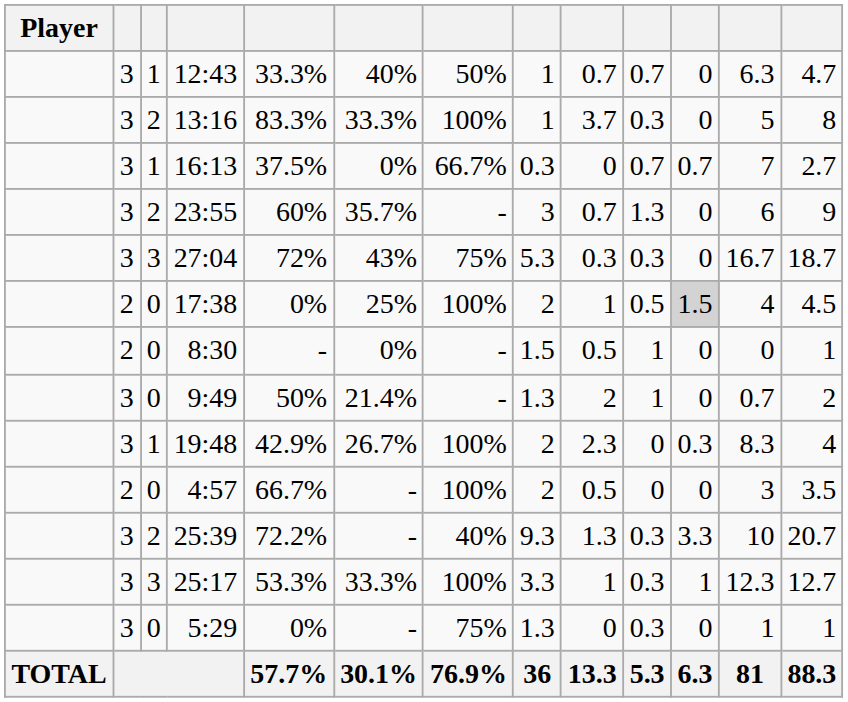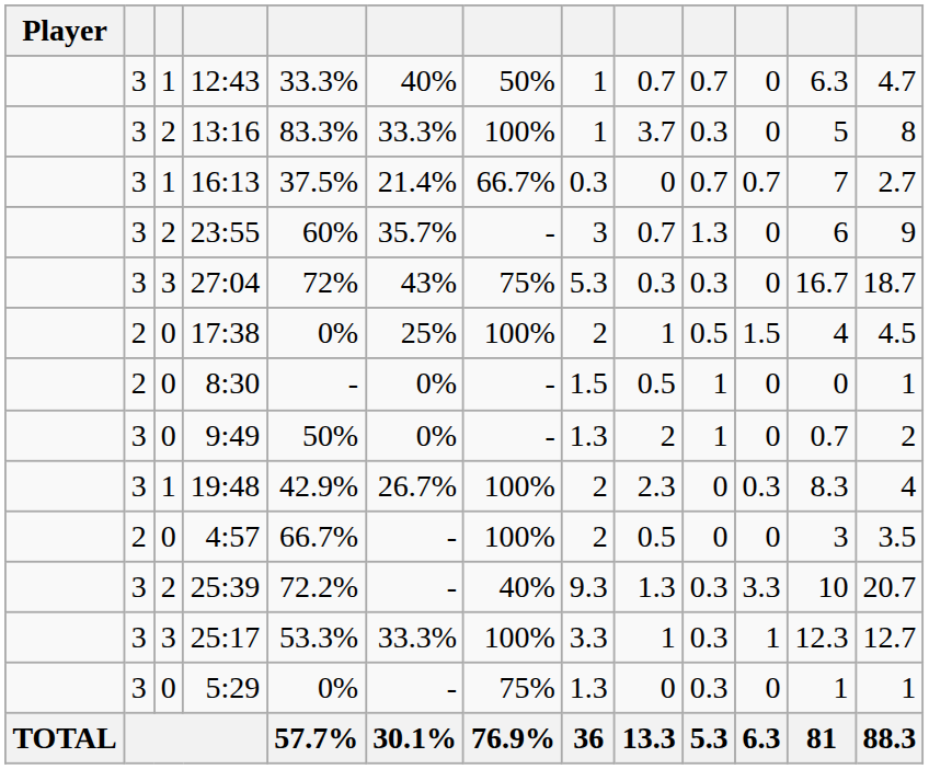16:13 | column 6: 0% -> 21.4%
17:38 | column 11: lightgrey background -> no background
9:49 | column 6: 21.4% -> 0%
